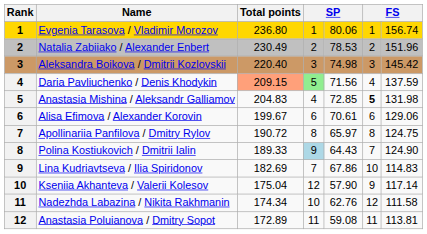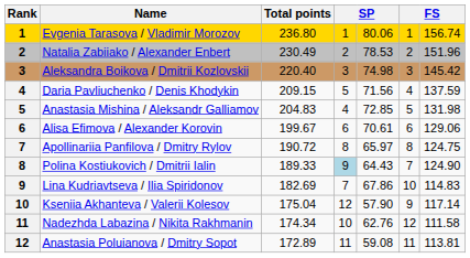Daria Pavliuchenko / Denis Khodykin | Total points: lightsalmon background -> no background
Daria Pavliuchenko / Denis Khodykin | column 4: lightgreen background -> no background
Anastasia Mishina / Aleksandr Galliamov | column 6: bold -> normal
